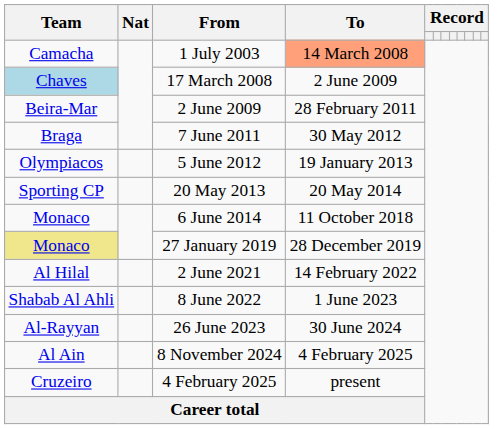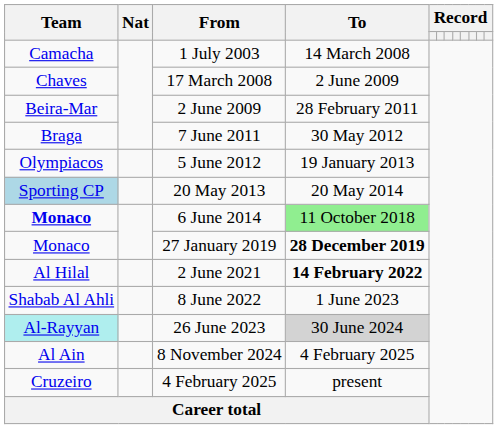1 July 2003 | To: lightsalmon background -> no background
17 March 2008 | Team: lightblue background -> no background
20 May 2013 | Team: no background -> lightblue background
6 June 2014 | Team: normal -> bold
6 June 2014 | To: no background -> lightgreen background
27 January 2019 | Team: khaki background -> no background
27 January 2019 | To: normal -> bold
2 June 2021 | To: normal -> bold
26 June 2023 | Team: no background -> paleturquoise background
26 June 2023 | To: no background -> lightgrey background
